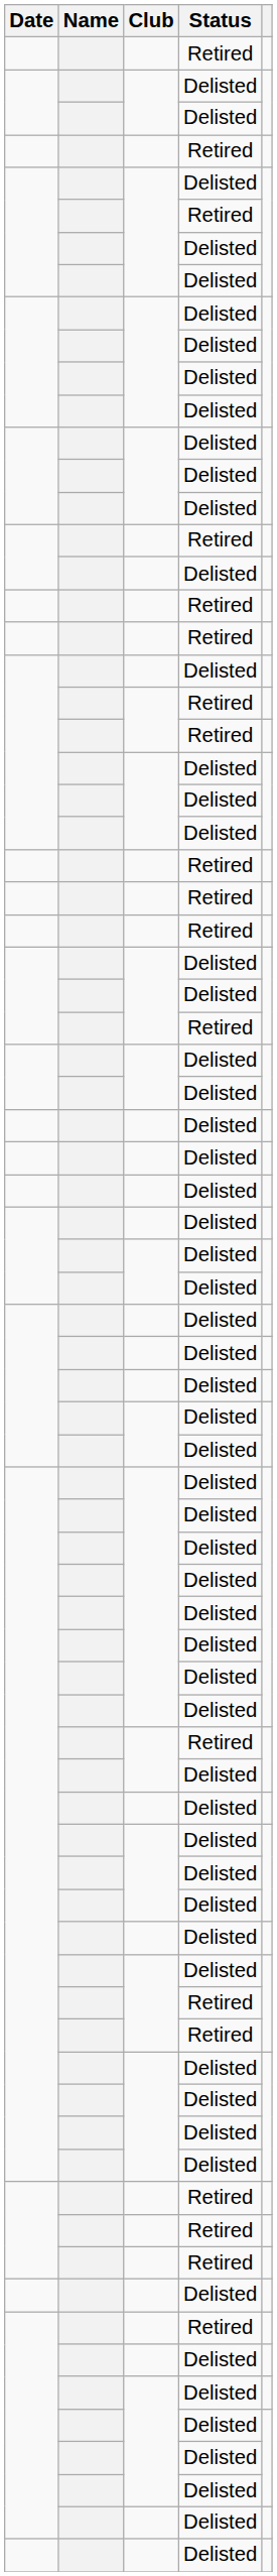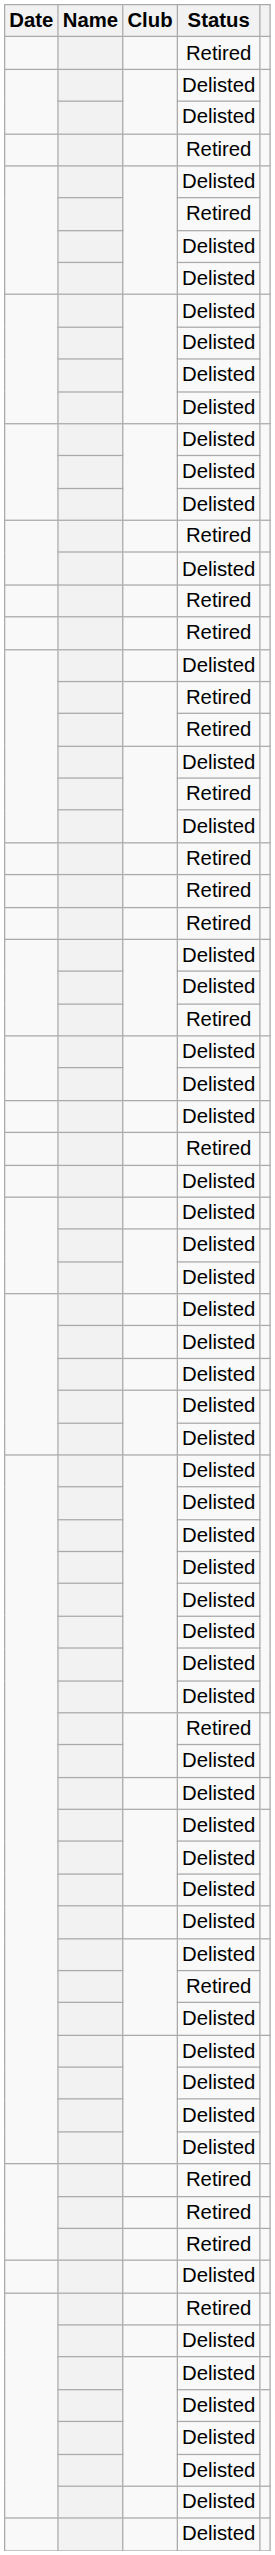row 25 | Status: Delisted -> Retired
row 36 | Status: Delisted -> Retired
row 63 | Status: Retired -> Delisted
